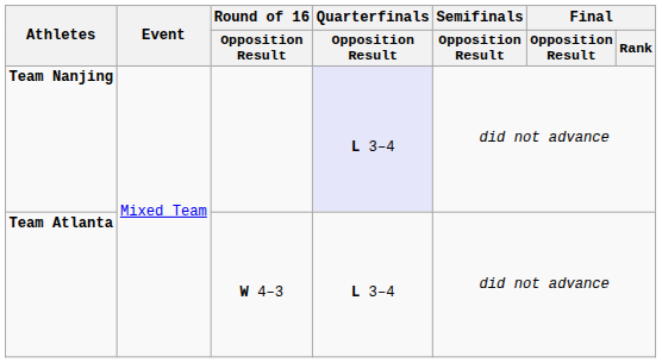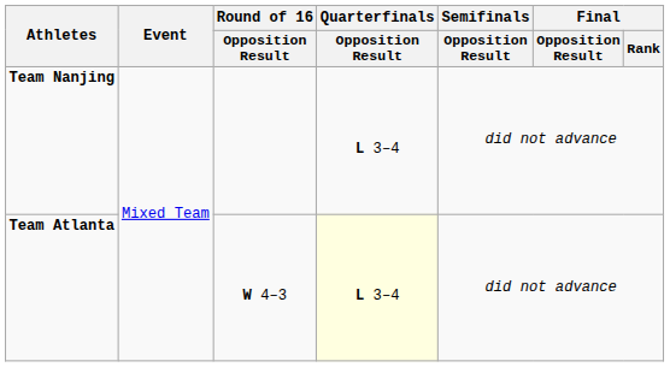Team Nanjing | Quarterfinals / Opposition Result: lavender background -> no background
Team Atlanta | Quarterfinals / Opposition Result: no background -> lightyellow background
